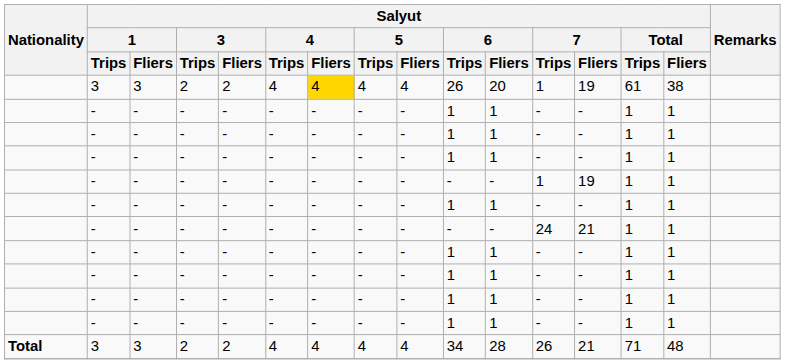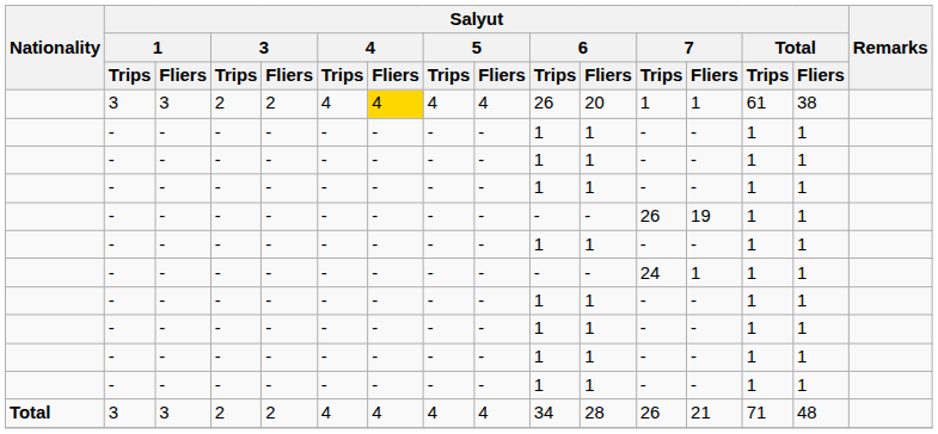row 4 | Salyut / 7 / Fliers: 19 -> 1
row 8 | Salyut / 7 / Trips: 1 -> 26
row 10 | Salyut / 7 / Fliers: 21 -> 1
